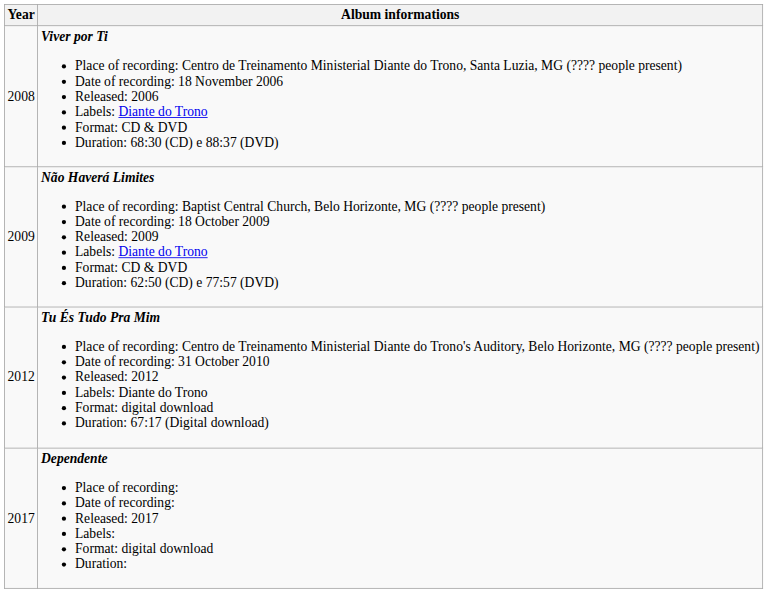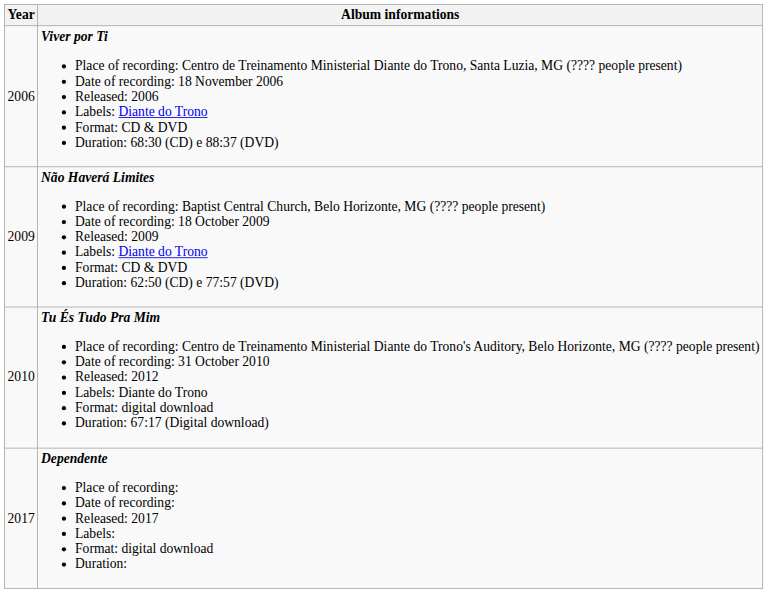row 2 | Year: 2008 -> 2006
row 4 | Year: 2012 -> 2010
